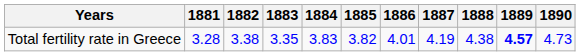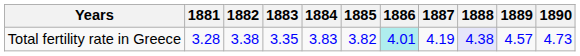row 2 | 1886: no background -> paleturquoise background
row 2 | 1888: no background -> lavender background
row 2 | 1889: bold -> normal
